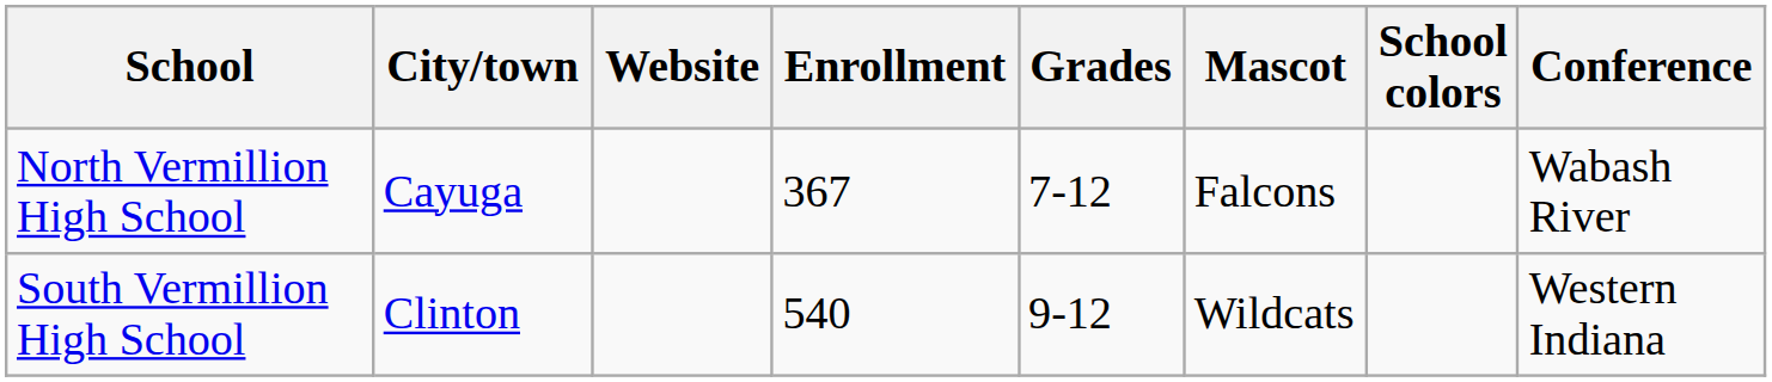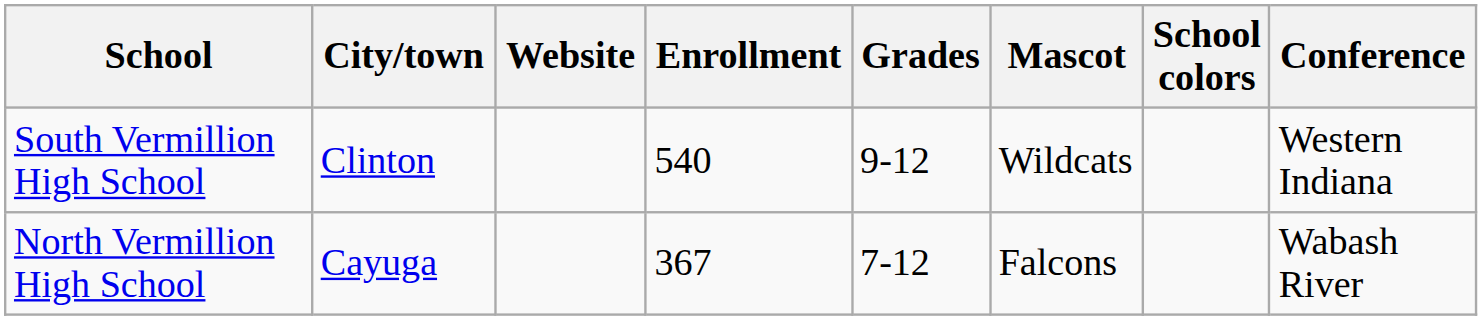rows swapped: North Vermillion High School <-> South Vermillion High School
